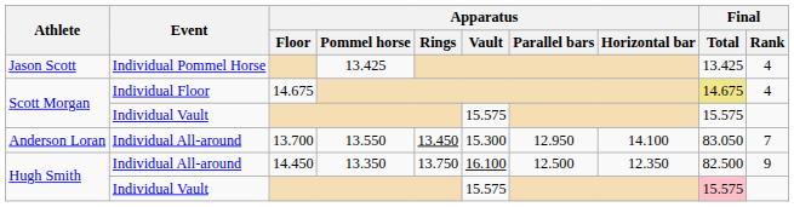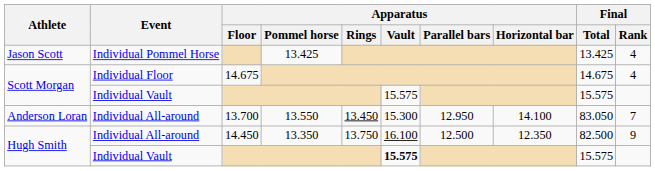Scott Morgan / Individual Floor | Final / Total: khaki background -> no background
Hugh Smith / Individual Vault | Apparatus / Vault: normal -> bold
Hugh Smith / Individual Vault | Final / Total: pink background -> no background
